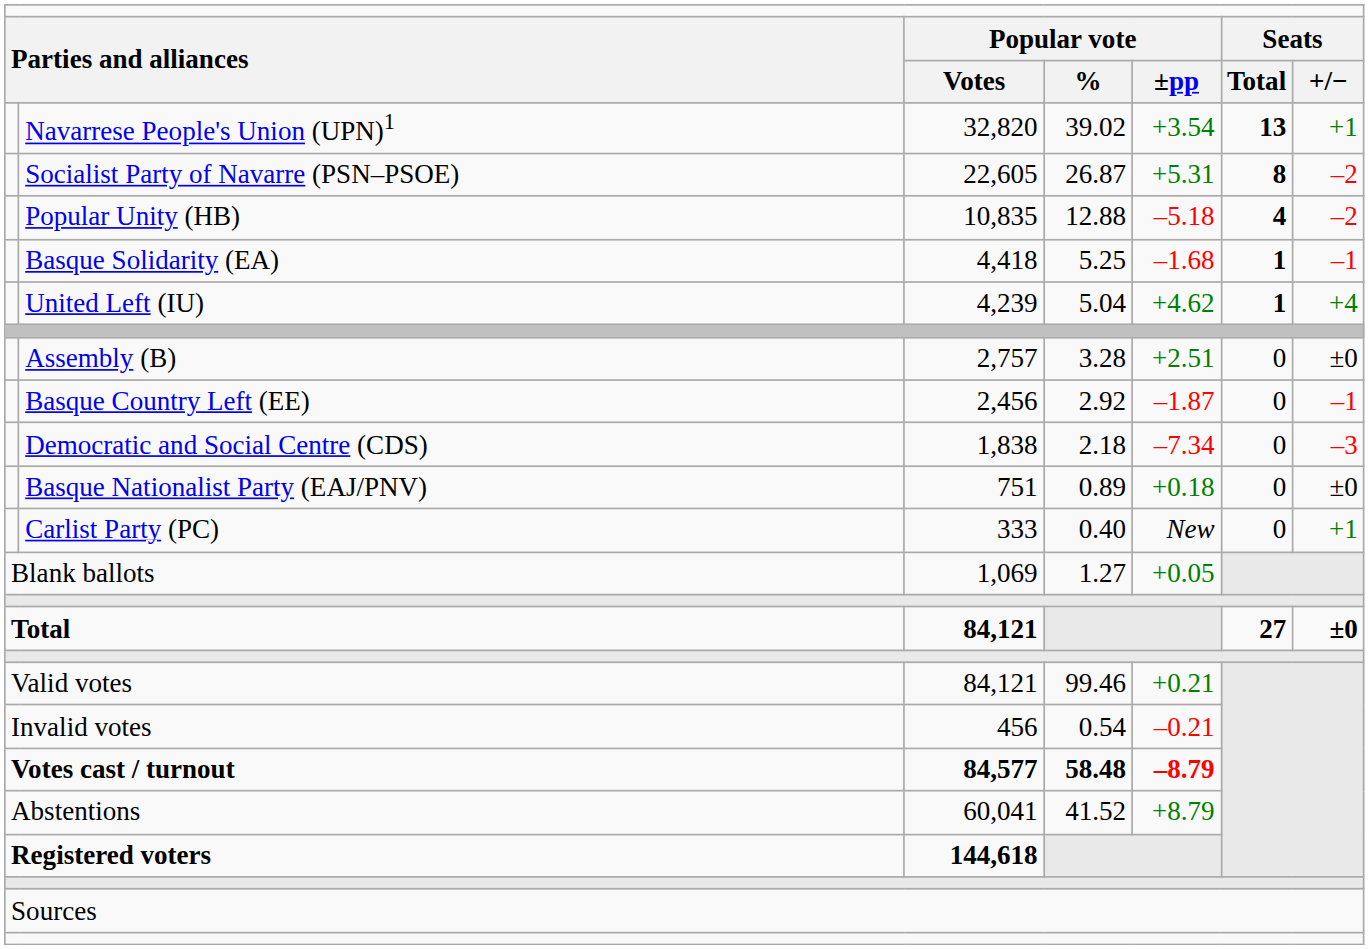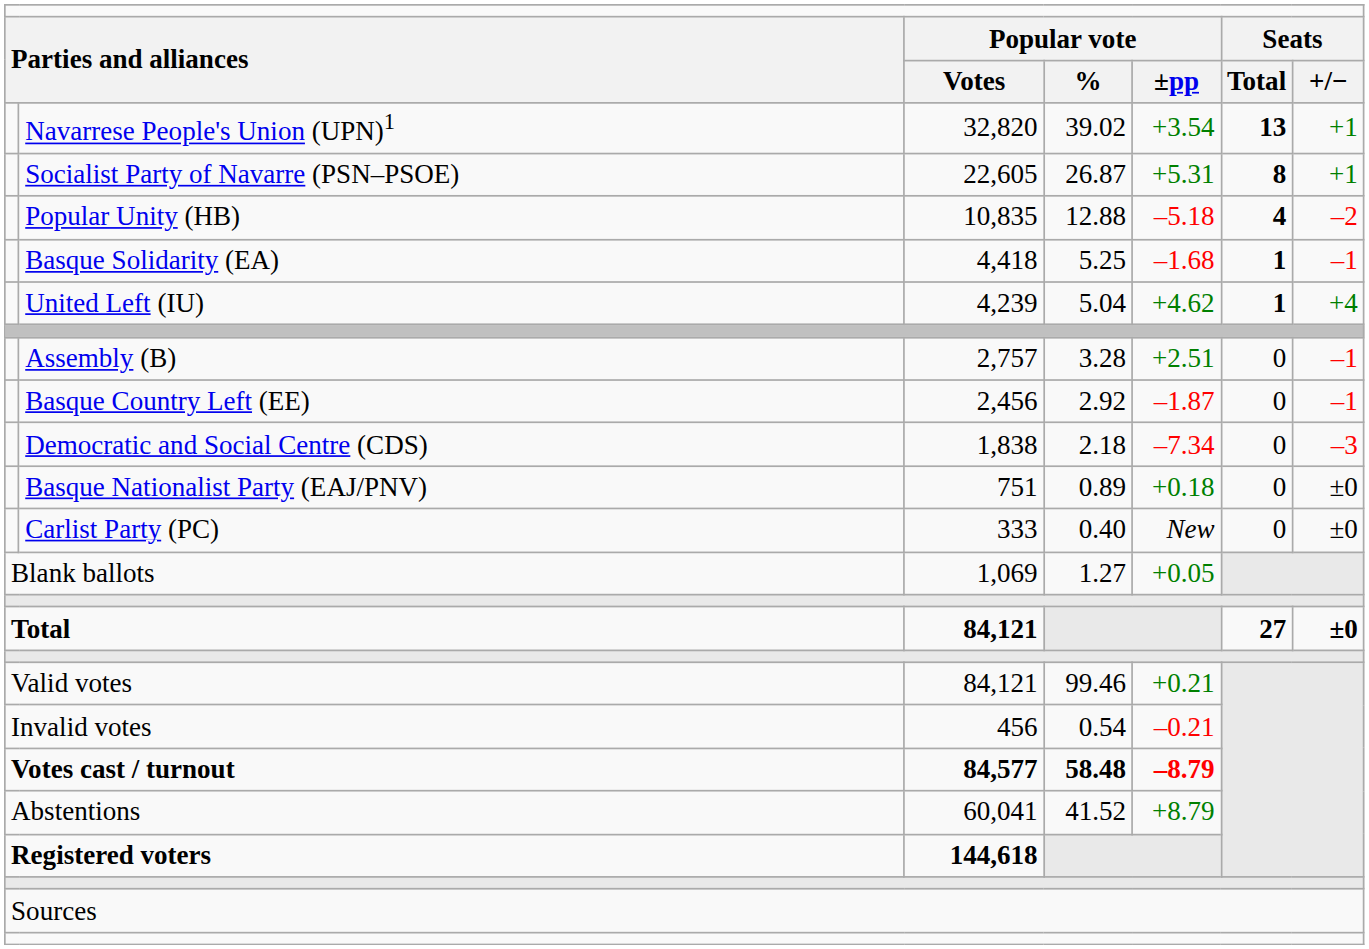Socialist Party of Navarre (PSN–PSOE) | column 7: –2 -> +1
Assembly (B) | column 7: ±0 -> –1
Carlist Party (PC) | column 7: +1 -> ±0
